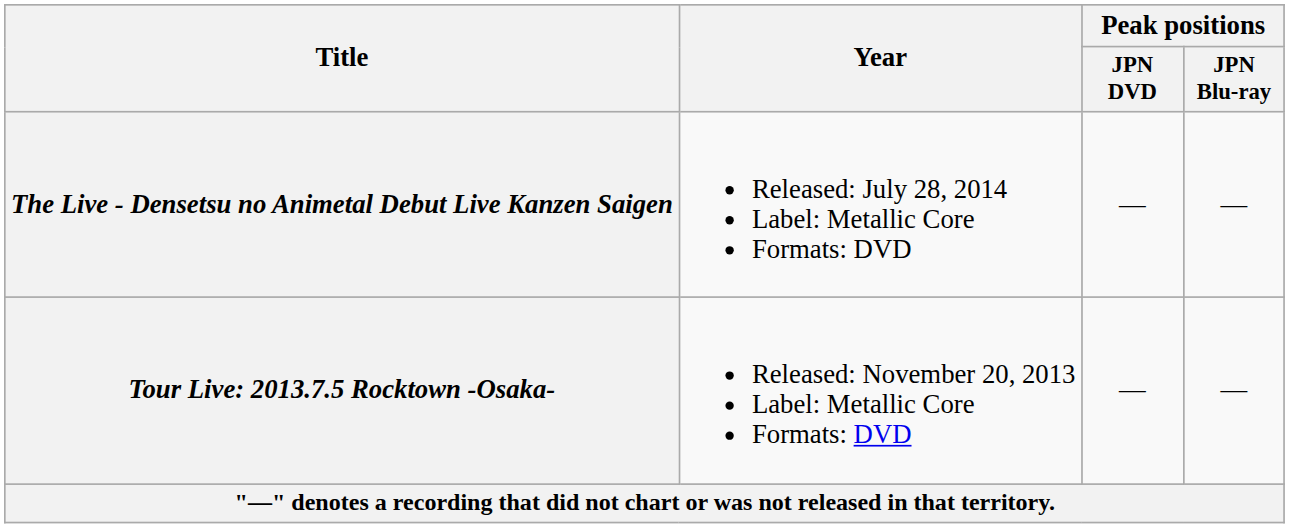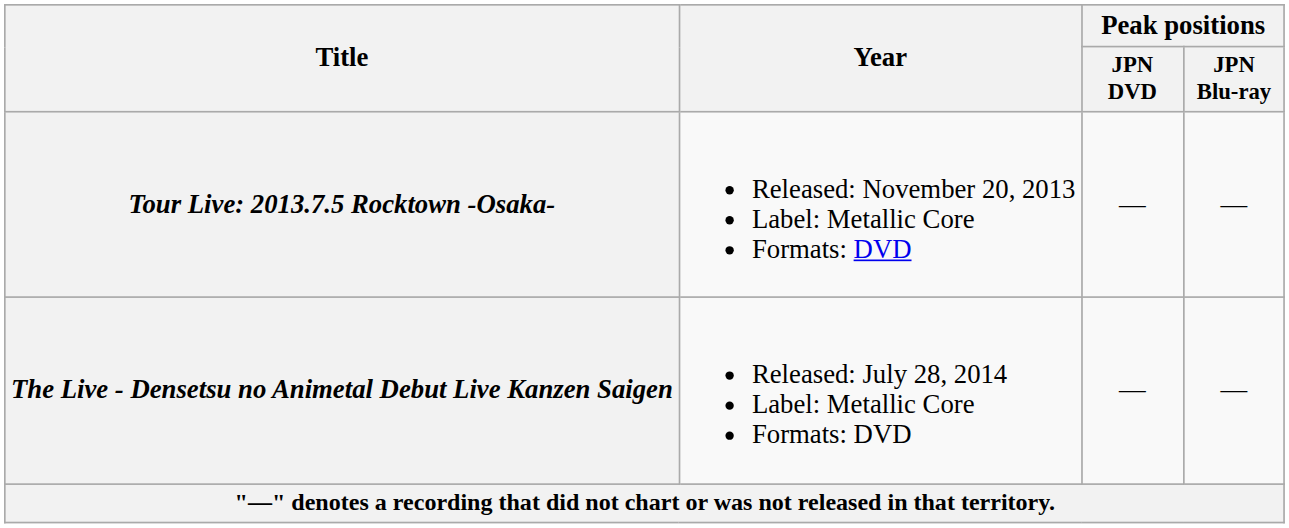rows swapped: Tour Live: 2013.7.5 Rocktown -Osaka- <-> The Live - Densetsu no Animetal Debut Live Kanzen Saigen
